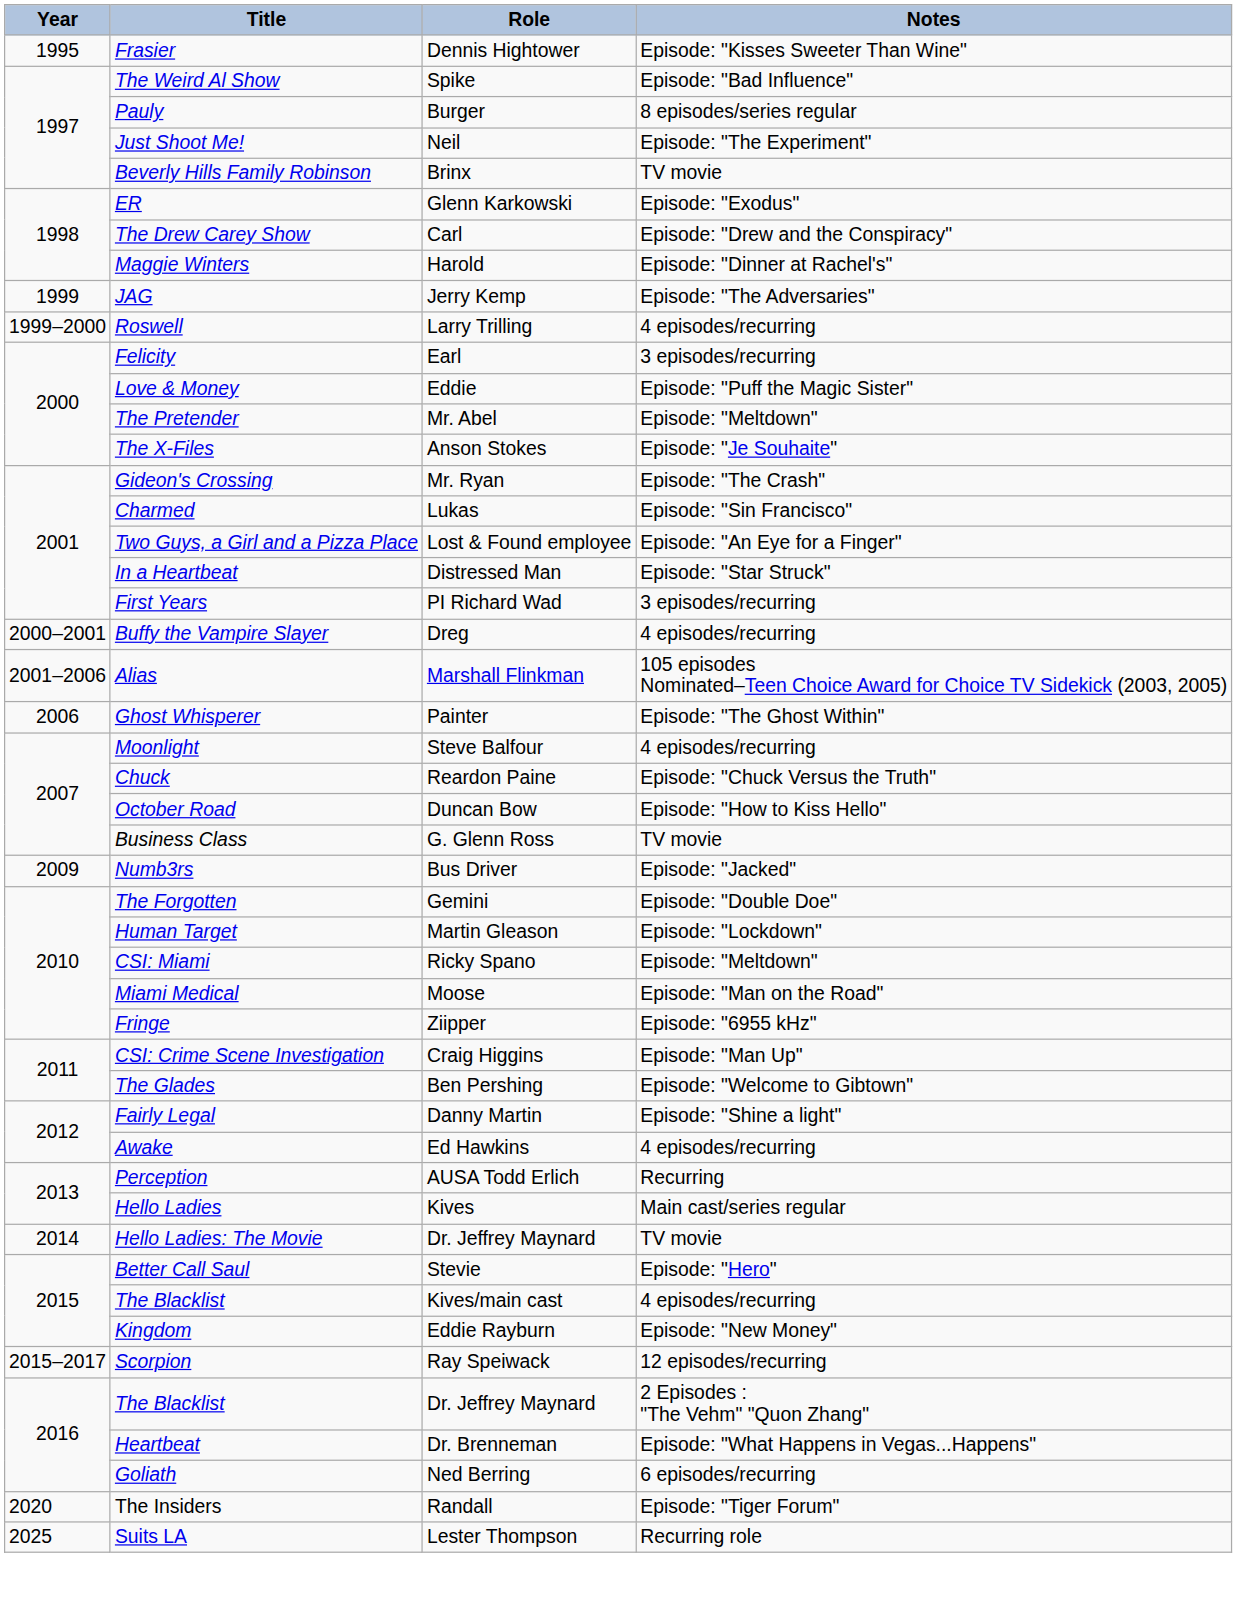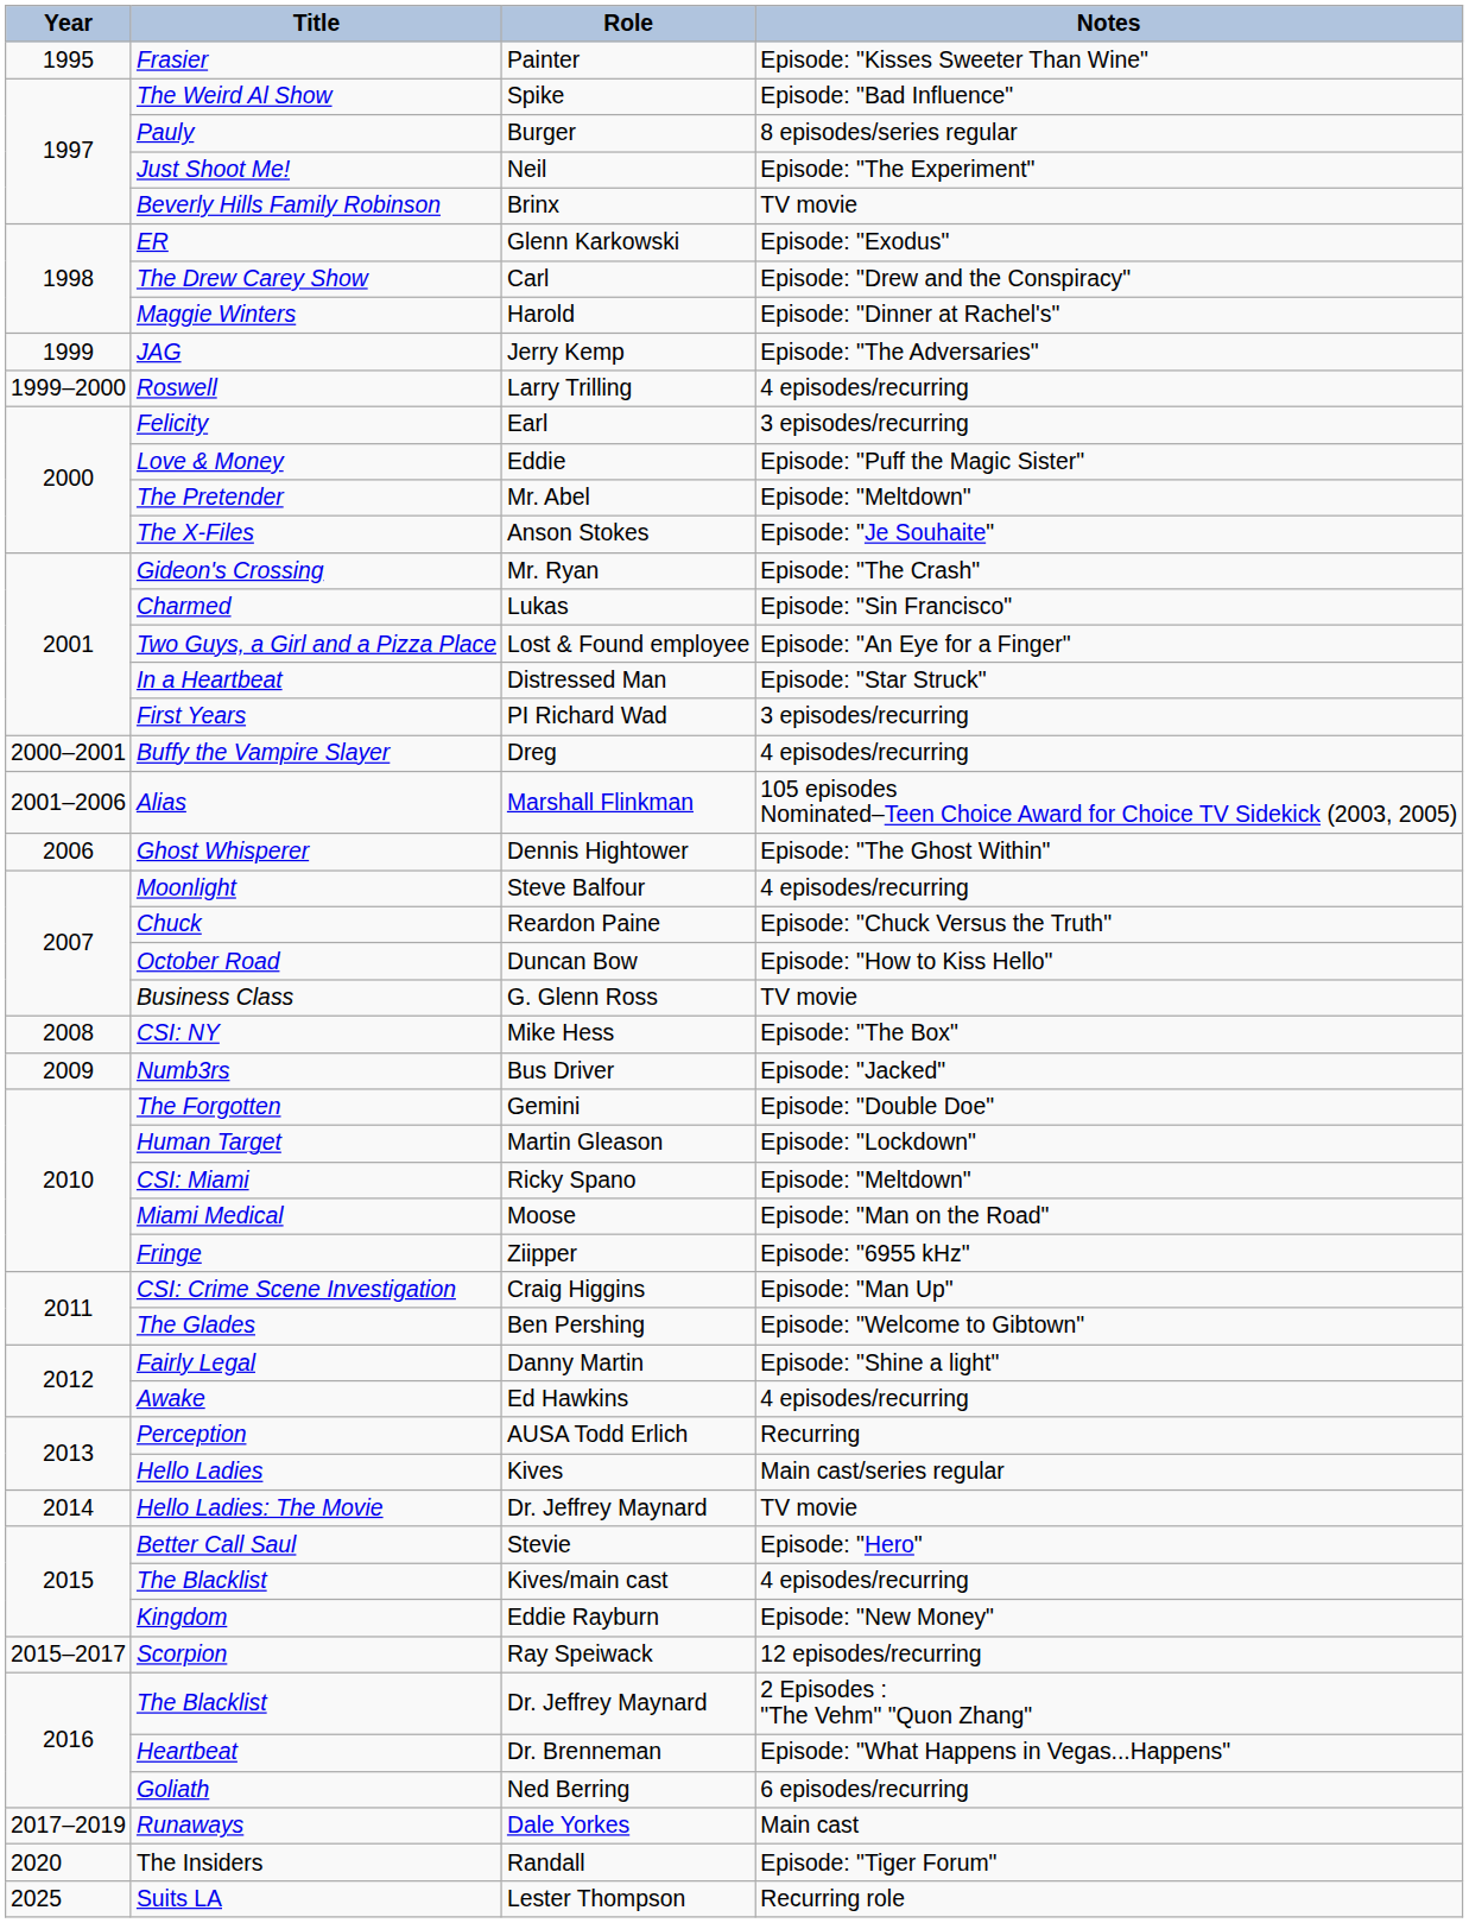Frasier | Role: Dennis Hightower -> Painter
Ghost Whisperer | Role: Painter -> Dennis Hightower
+ row: 2008 | CSI: NY | Mike Hess | Episode: "The Box"
+ row: 2017–2019 | Runaways | Dale Yorkes | Main cast
